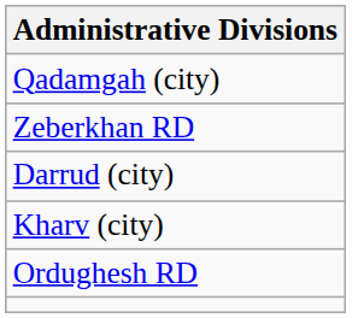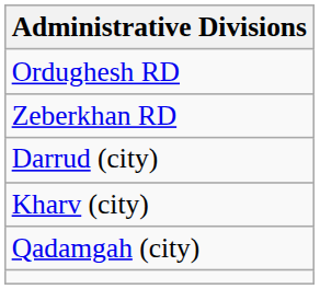row 2 | column 1: Qadamgah (city) -> Ordughesh RD
row 6 | column 1: Ordughesh RD -> Qadamgah (city)
